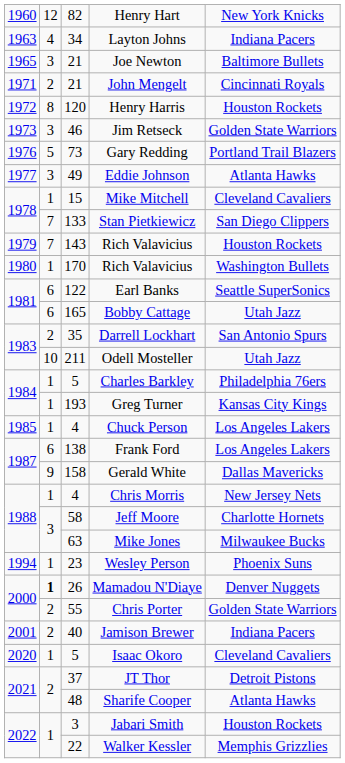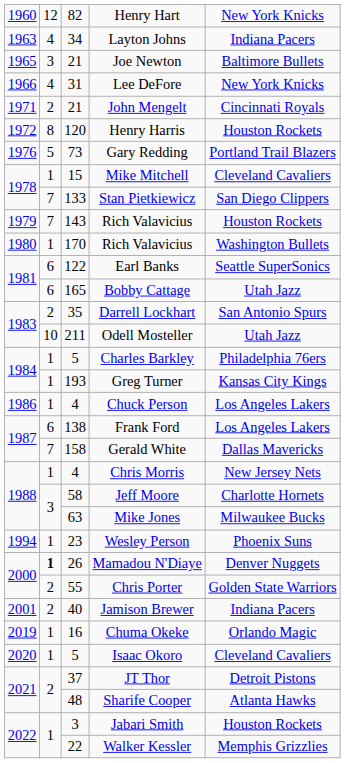+ row: 1966 | 4 | 31 | Lee DeFore | New York Knicks
- row: 1973 | 3 | 46 | Jim Retseck | Golden State Warriors
- row: 1977 | 3 | 49 | Eddie Johnson | Atlanta Hawks
Chuck Person | column 1: 1985 -> 1986
Gerald White | column 2: 9 -> 7
+ row: 2019 | 1 | 16 | Chuma Okeke | Orlando Magic
